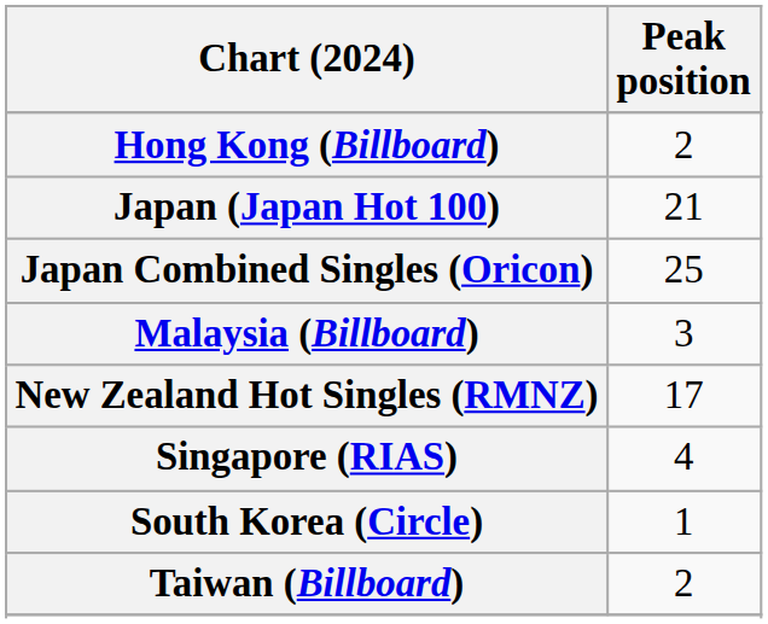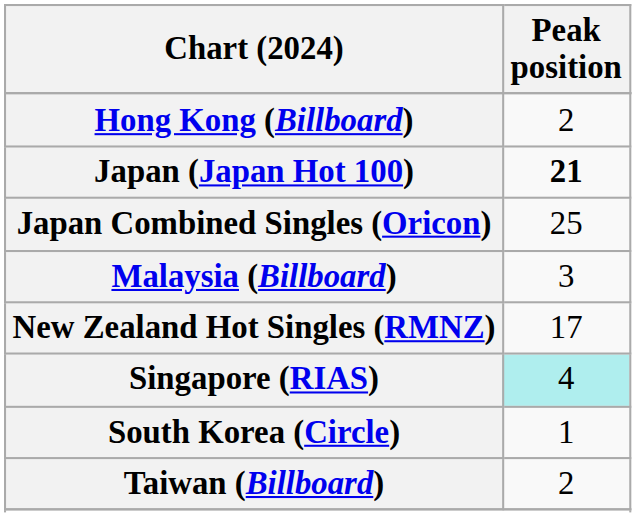Japan (Japan Hot 100) | Peak position: normal -> bold
Singapore (RIAS) | Peak position: no background -> paleturquoise background
